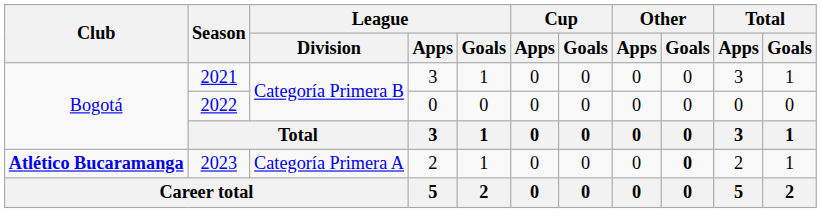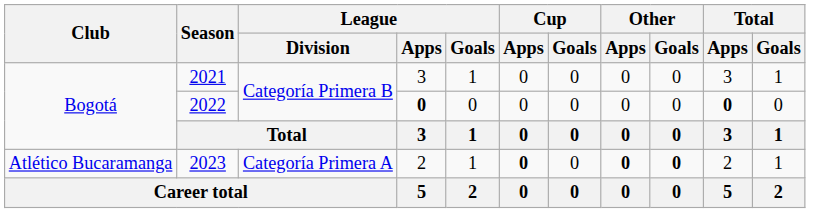2022 | League / Apps: normal -> bold
2022 | Total / Apps: normal -> bold
2023 | Club: bold -> normal
2023 | Cup / Apps: normal -> bold
2023 | Other / Apps: normal -> bold
